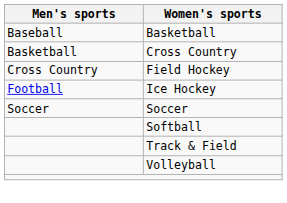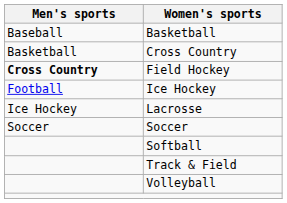Field Hockey | Men's sports: normal -> bold
+ row: Ice Hockey | Lacrosse
